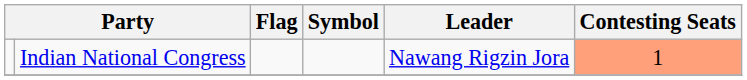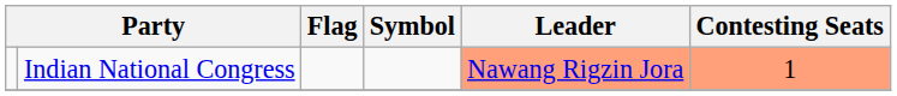Indian National Congress | Leader: no background -> lightsalmon background
